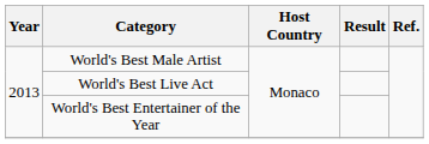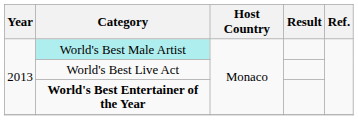World's Best Male Artist | Category: no background -> paleturquoise background
World's Best Entertainer of the Year | Category: normal -> bold
